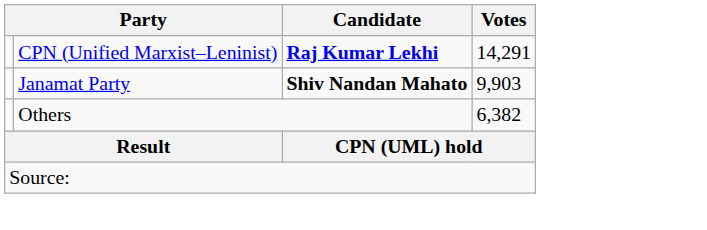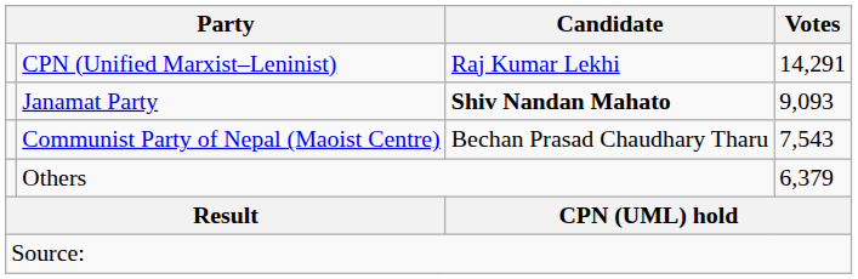CPN (Unified Marxist–Leninist) | Candidate: bold -> normal
Janamat Party | Votes: 9,903 -> 9,093
+ row: Communist Party of Nepal (Maoist Centre) | Bechan Prasad Chaudhary Tharu | 7,543
Others | Votes: 6,382 -> 6,379
